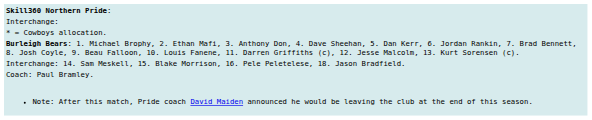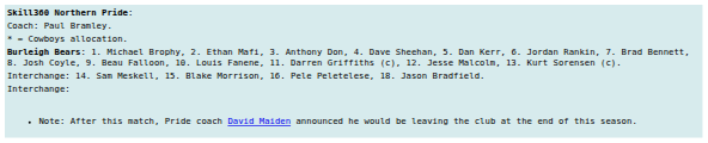row 2 | column 1: Interchange: -> Coach: Paul Bramley.
row 6 | column 1: Coach: Paul Bramley. -> Interchange:
